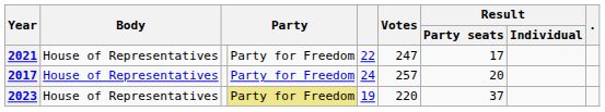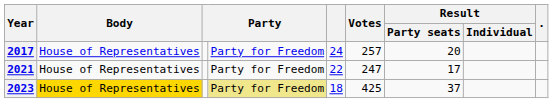rows swapped: 2017 <-> 2021
2023 | Body: no background -> gold background
2023 | column 5: 19 -> 18
2023 | Votes: 220 -> 425
